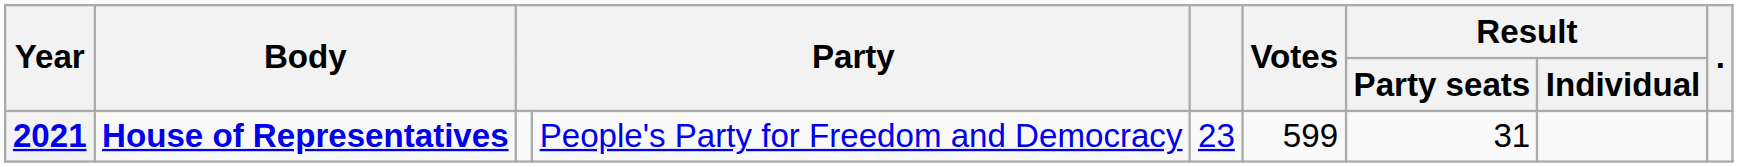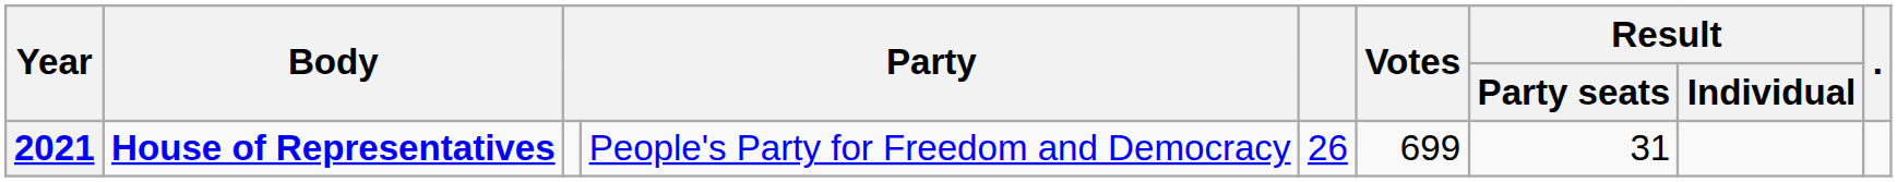2021 | column 5: 23 -> 26
2021 | Votes: 599 -> 699
